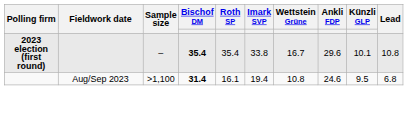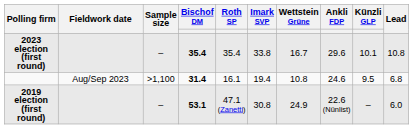+ row: 2019 election (first round) | – | 53.1 | 47.1 (Zanetti) | 30.8 | 24.9 | 22.6 (Nünlist) | – | 6.0
